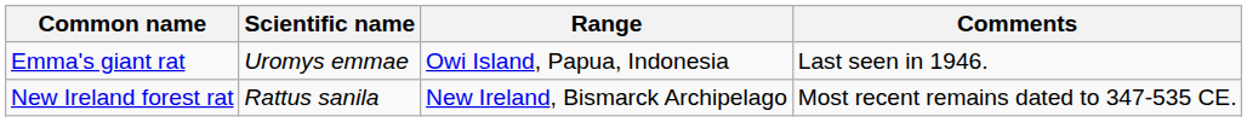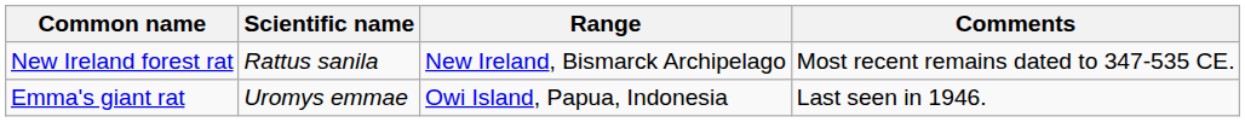rows swapped: New Ireland forest rat <-> Emma's giant rat
